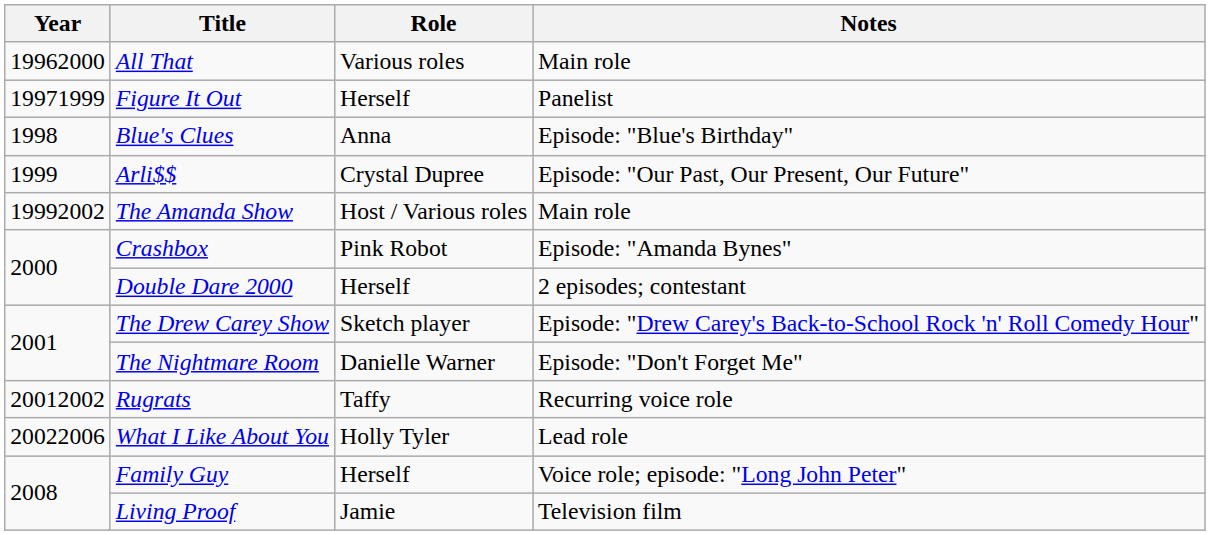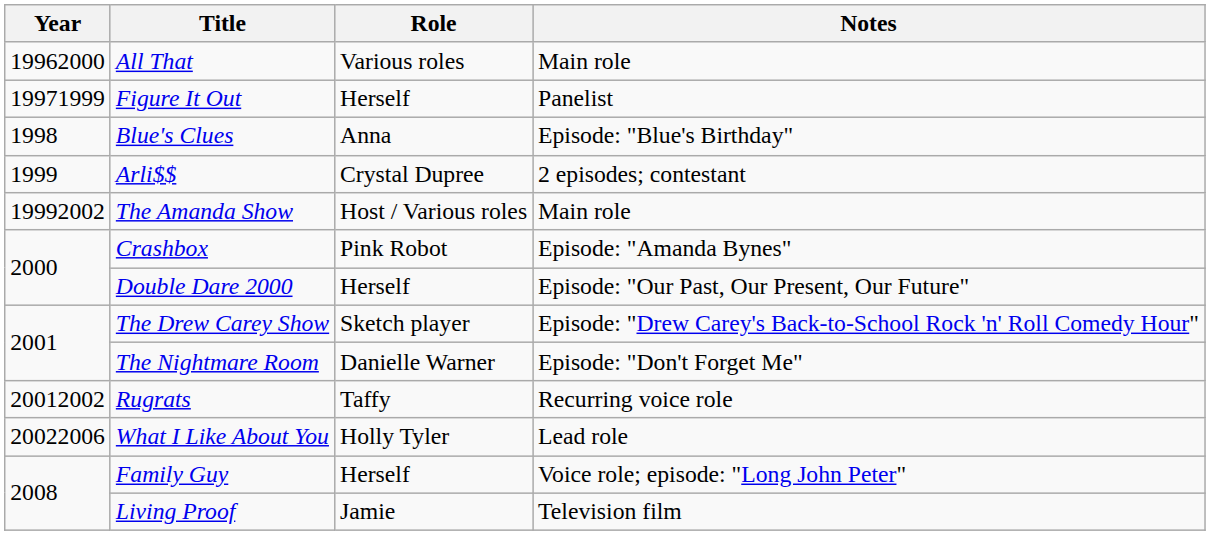Arli$$ | Notes: Episode: "Our Past, Our Present, Our Future" -> 2 episodes; contestant
Double Dare 2000 | Notes: 2 episodes; contestant -> Episode: "Our Past, Our Present, Our Future"
